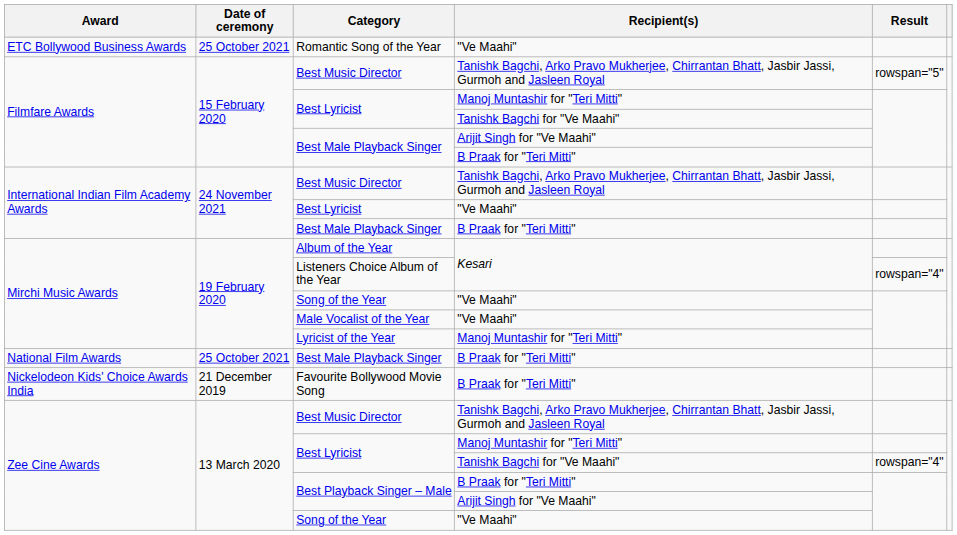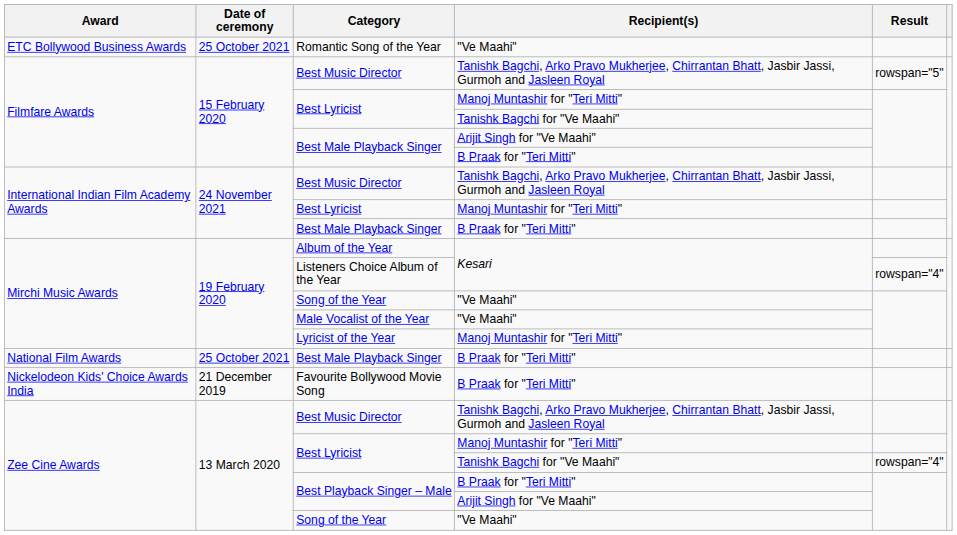International Indian Film Academy Awards / Best Lyricist | Recipient(s): "Ve Maahi" -> Manoj Muntashir for "Teri Mitti"
